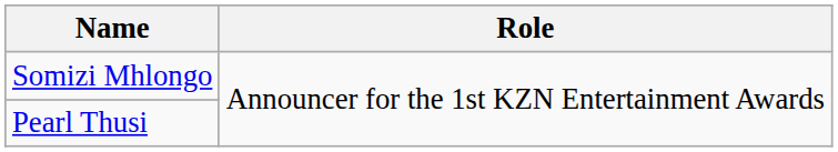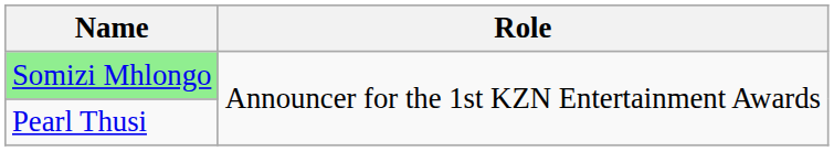Somizi Mhlongo | Name: no background -> lightgreen background
